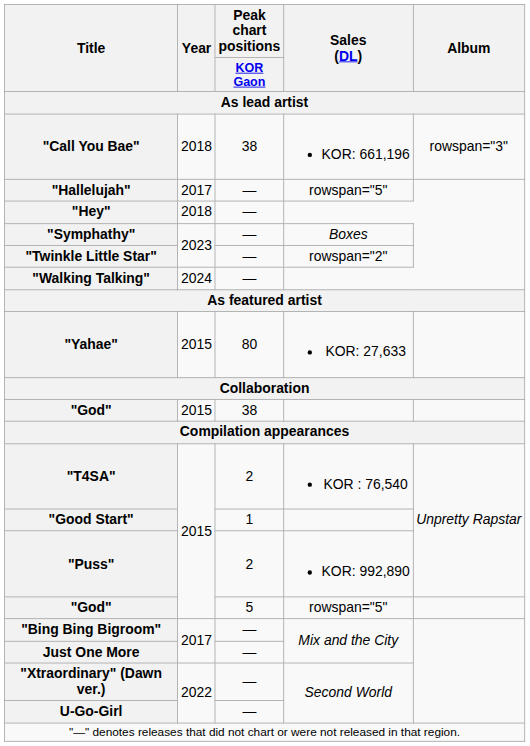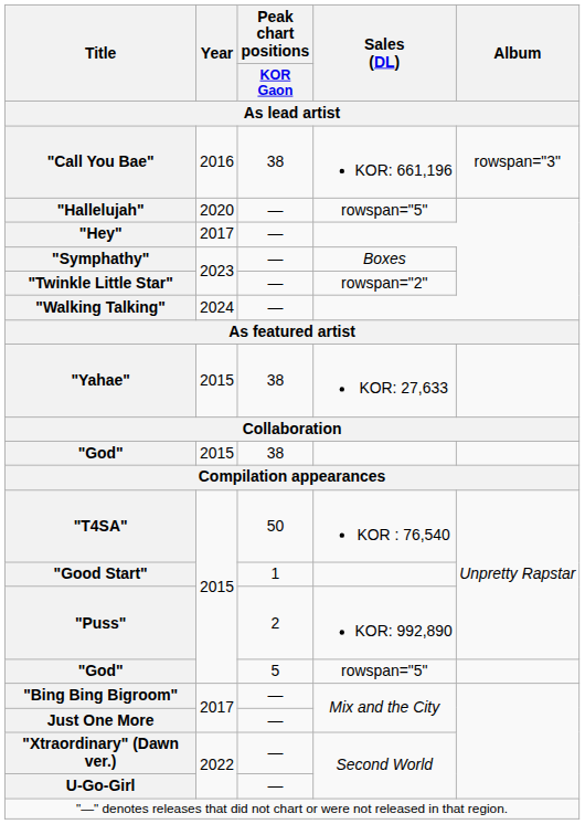"Call You Bae" | Year / As lead artist: 2018 -> 2016
"Hallelujah" | Year / As lead artist: 2017 -> 2020
"Hey" | Year / As lead artist: 2018 -> 2017
"Yahae" | Peak chart positions / KOR Gaon / As lead artist: 80 -> 38
"T4SA" | Peak chart positions / KOR Gaon / As lead artist: 2 -> 50
